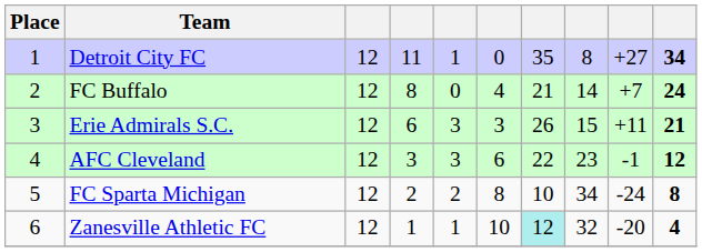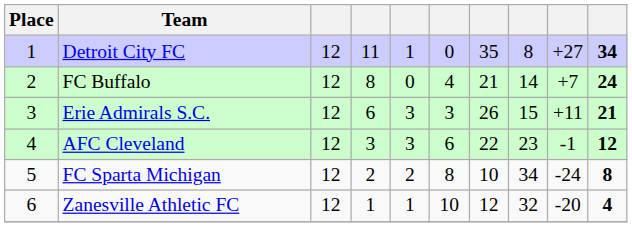Zanesville Athletic FC | column 7: paleturquoise background -> no background
